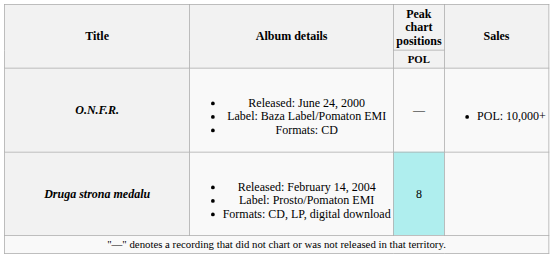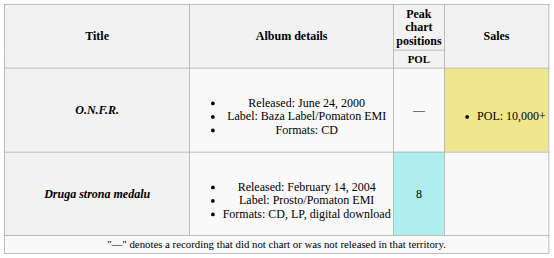O.N.F.R. | Sales: no background -> khaki background
